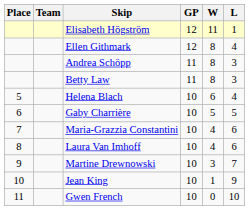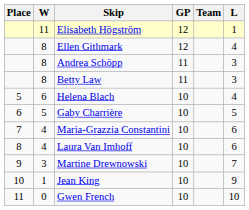columns swapped: Team <-> W
